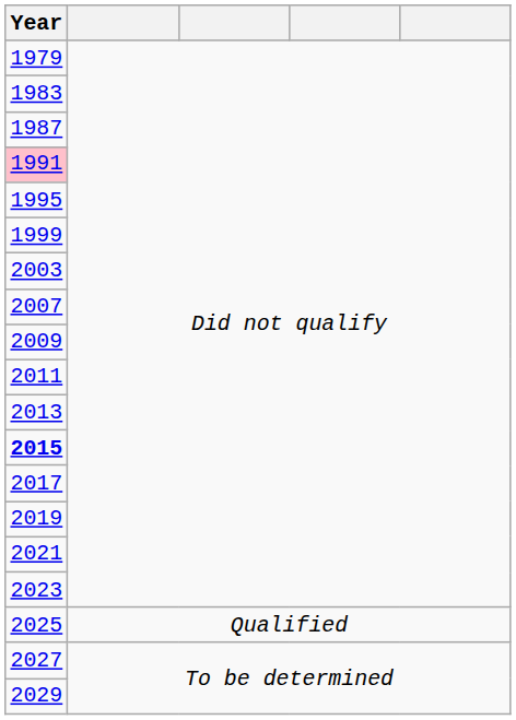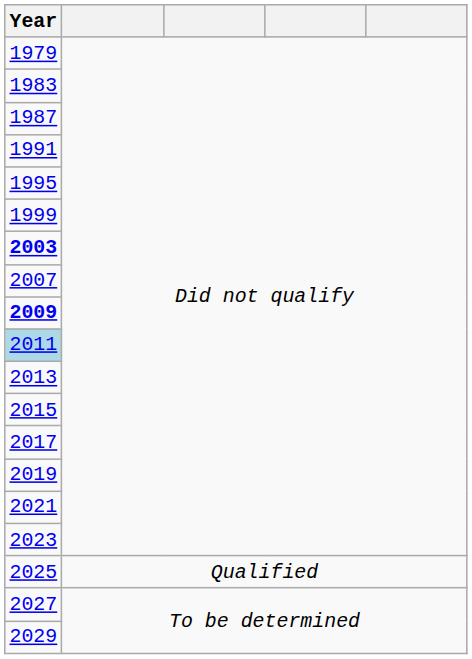1991 | Year: pink background -> no background
2003 | Year: normal -> bold
2009 | Year: normal -> bold
2011 | Year: no background -> lightblue background
2015 | Year: bold -> normal
